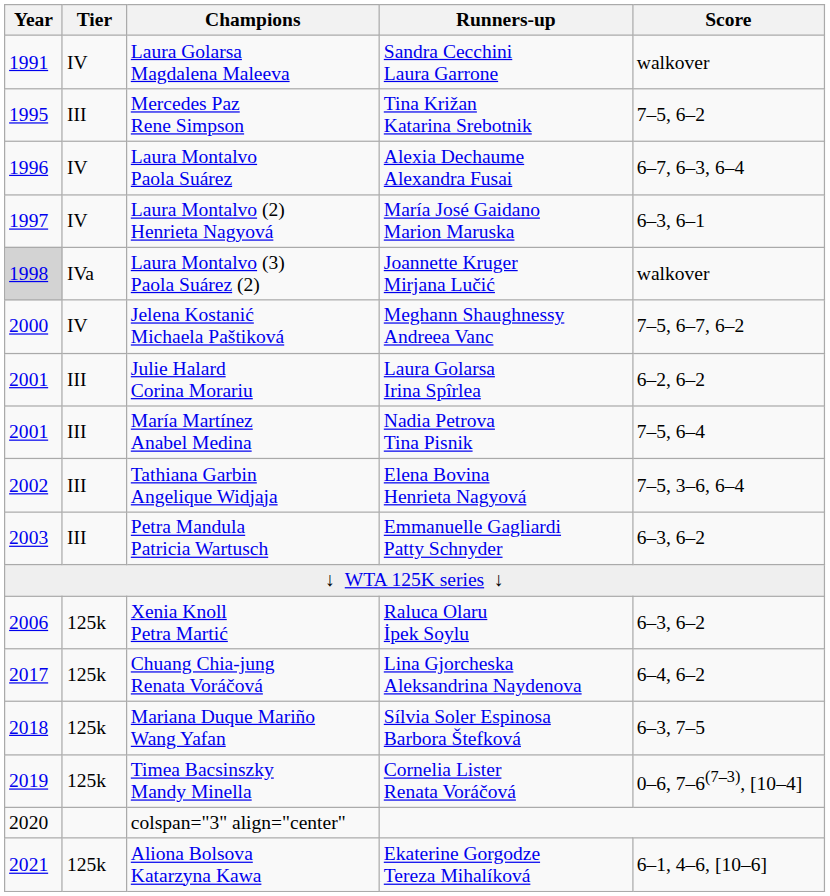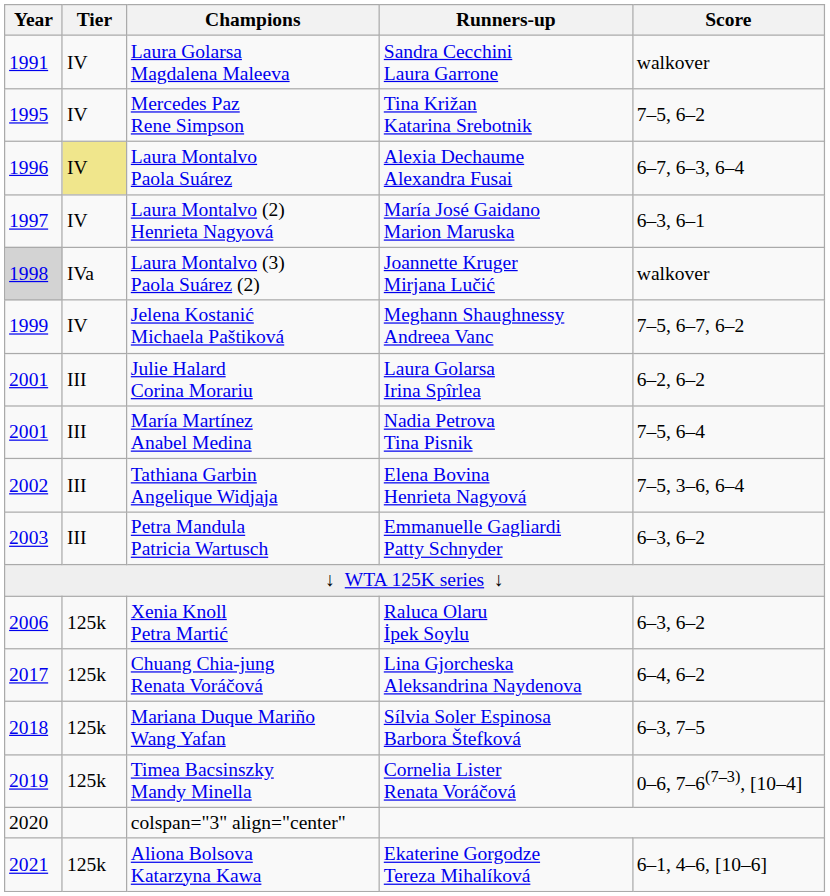Mercedes Paz Rene Simpson | Tier: III -> IV
Laura Montalvo Paola Suárez | Tier: no background -> khaki background
Jelena Kostanić Michaela Paštiková | Year: 2000 -> 1999
